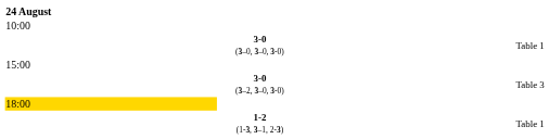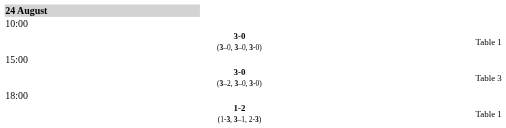24 August | column 1: no background -> lightgrey background
18:00 | column 1: gold background -> no background
